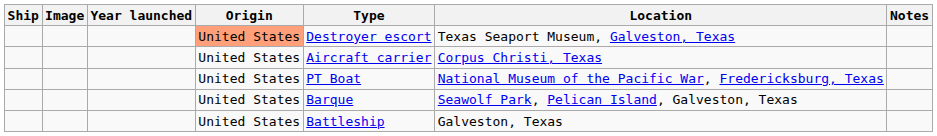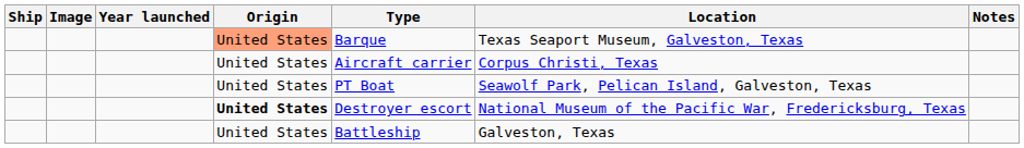row 2 | Type: Destroyer escort -> Barque
row 4 | Location: National Museum of the Pacific War, Fredericksburg, Texas -> Seawolf Park, Pelican Island, Galveston, Texas
row 5 | Origin: normal -> bold
row 5 | Type: Barque -> Destroyer escort
row 5 | Location: Seawolf Park, Pelican Island, Galveston, Texas -> National Museum of the Pacific War, Fredericksburg, Texas
